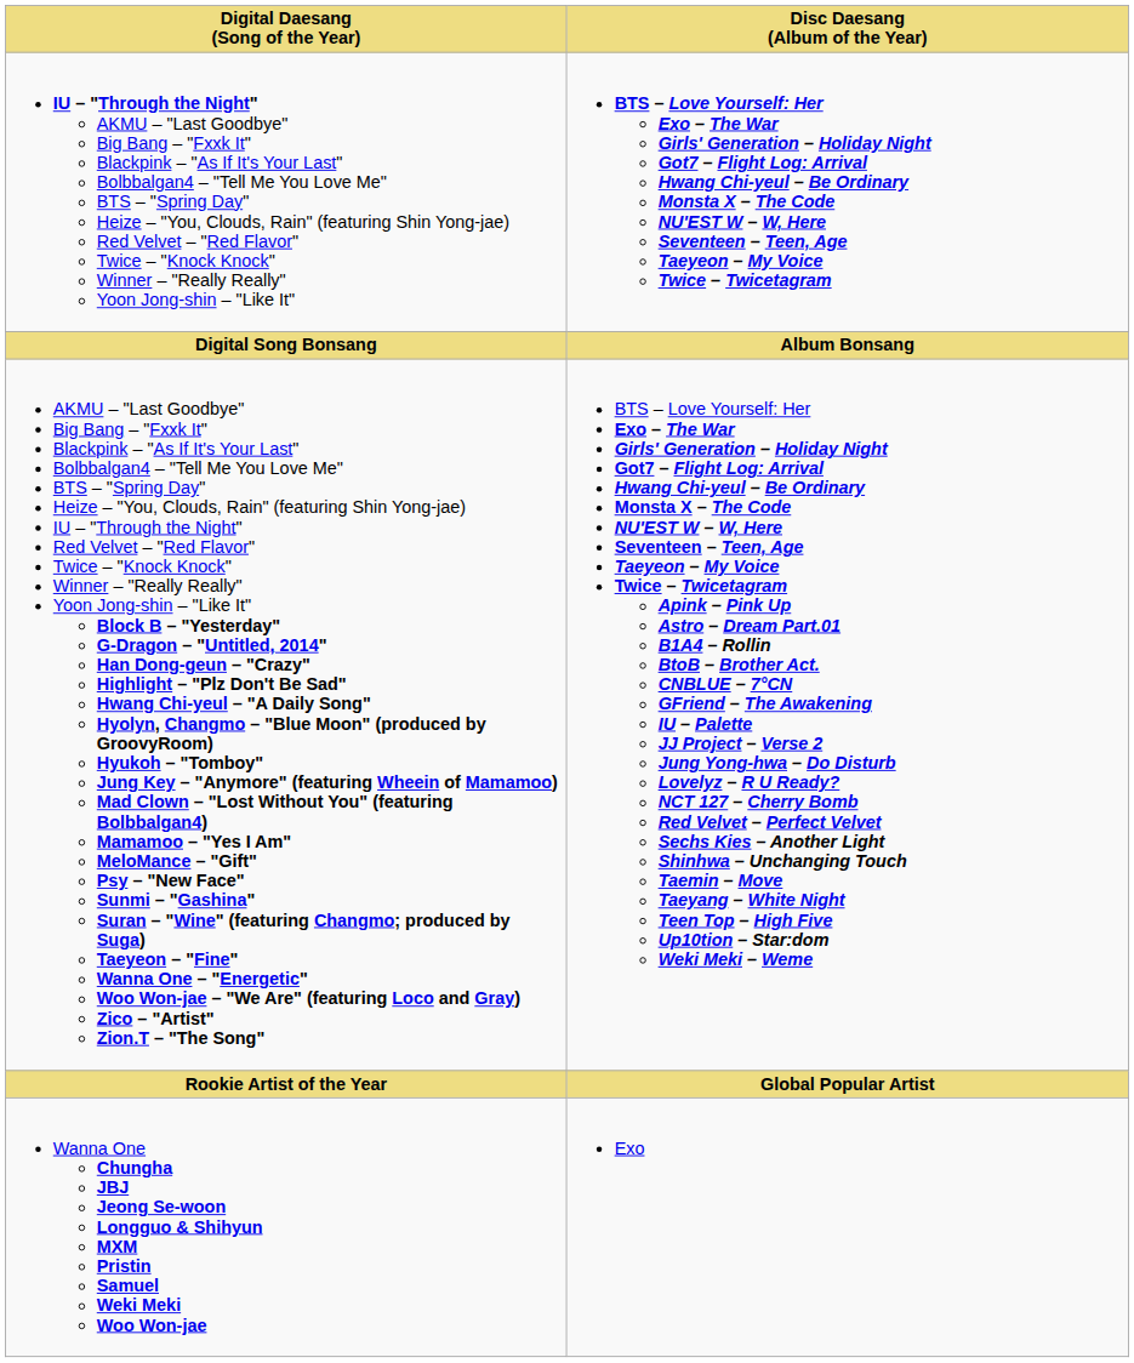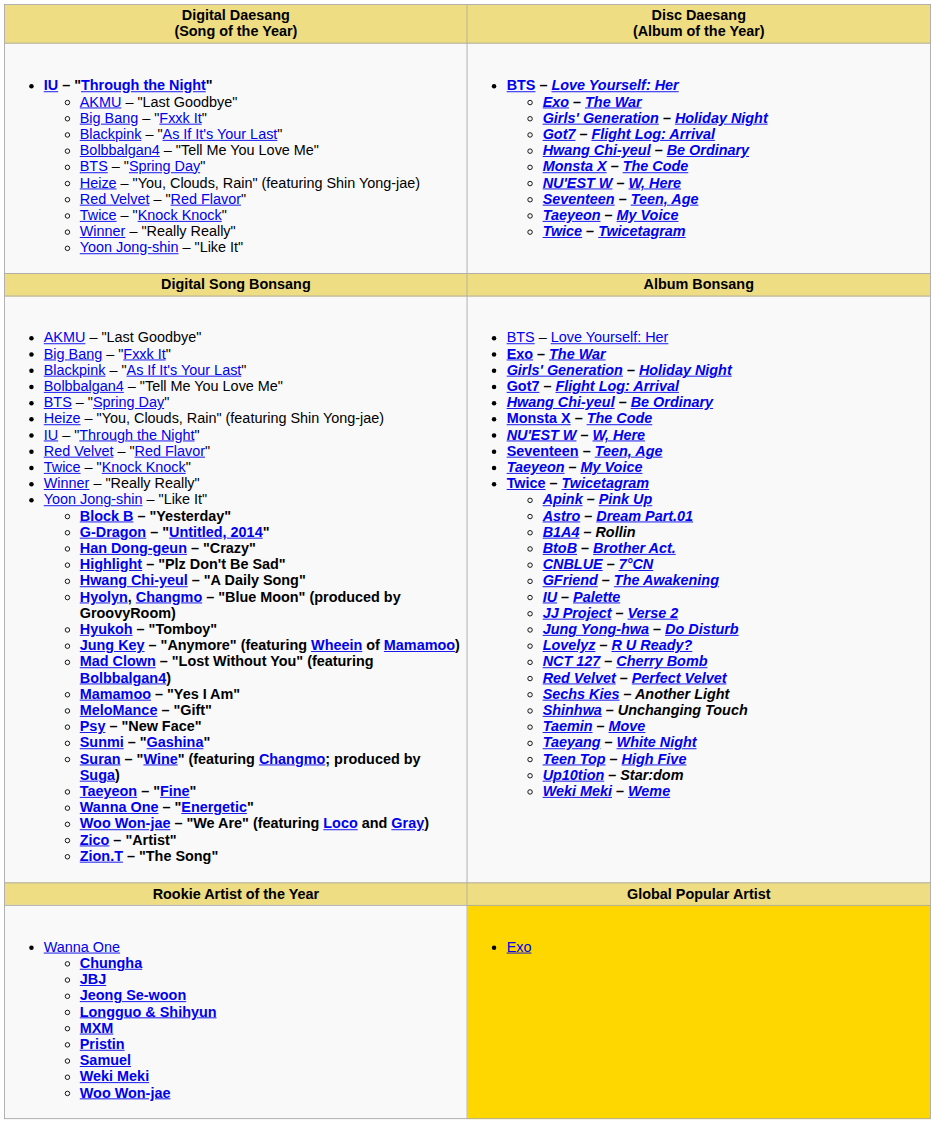row 6 | Disc Daesang (Album of the Year): no background -> gold background
